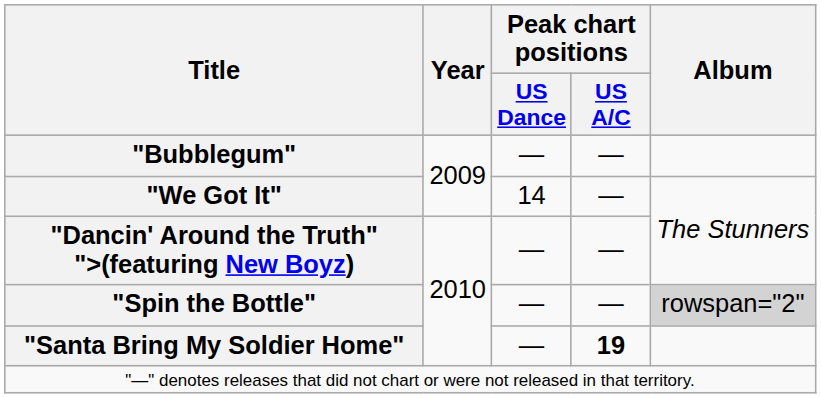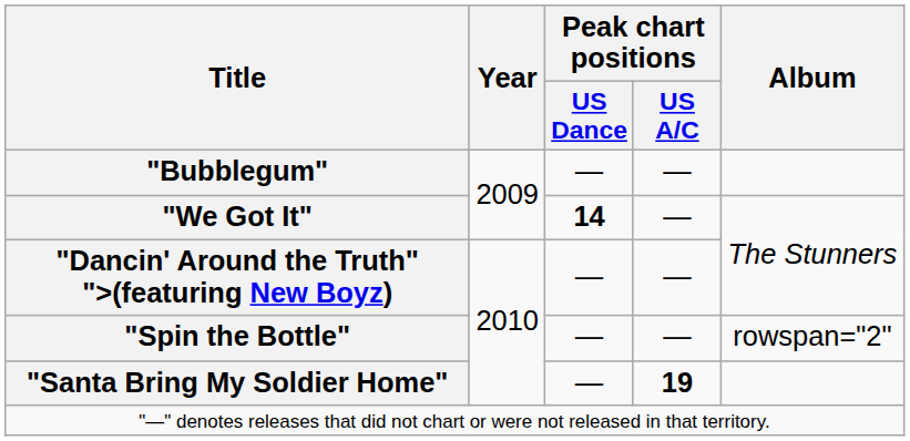"We Got It" | Peak chart positions / US Dance: normal -> bold
"Spin the Bottle" | Album: lightgrey background -> no background
